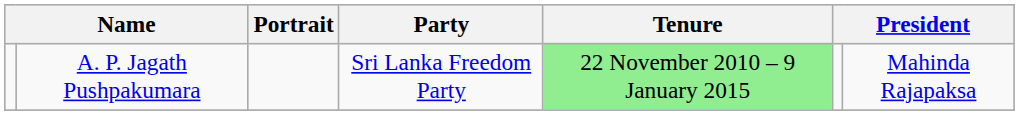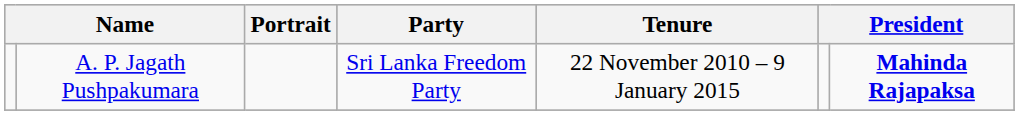A. P. Jagath Pushpakumara | Tenure: lightgreen background -> no background
A. P. Jagath Pushpakumara | column 7: normal -> bold
